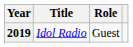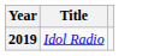- column: Role | Guest
